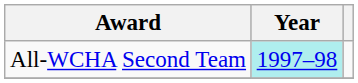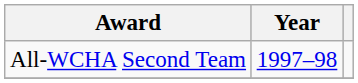row 2 | Year: paleturquoise background -> no background
